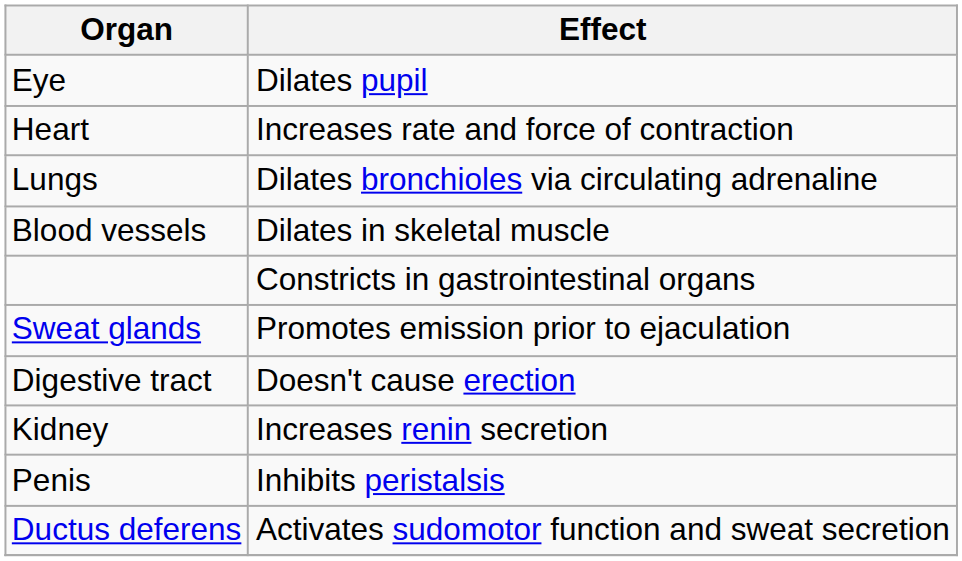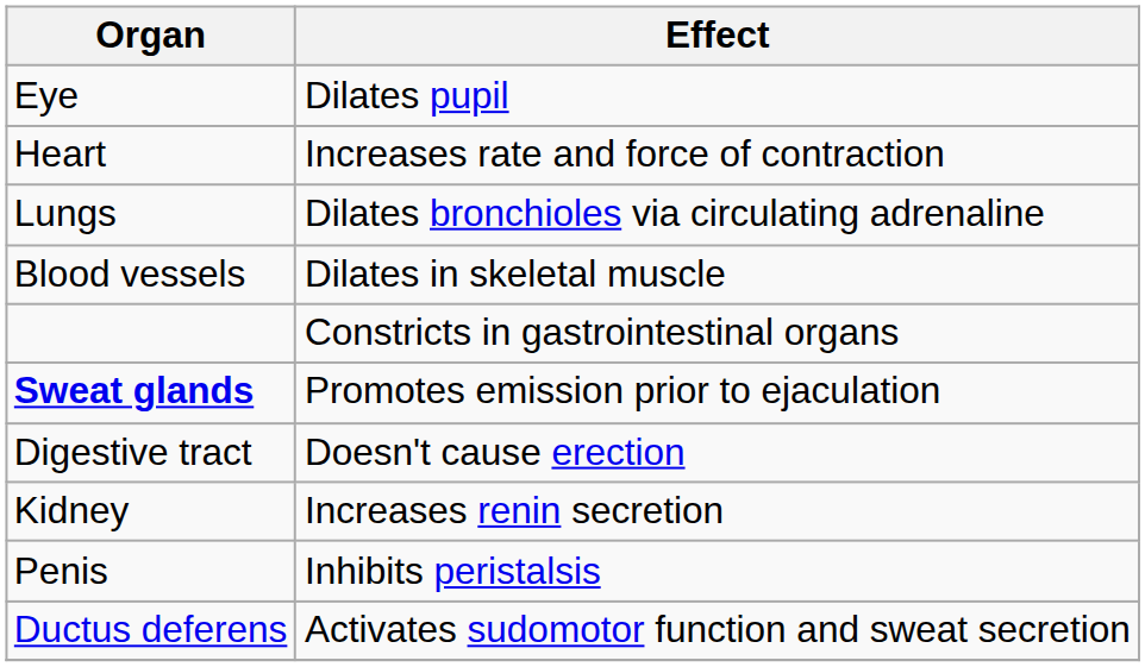row 7 | Organ: normal -> bold
